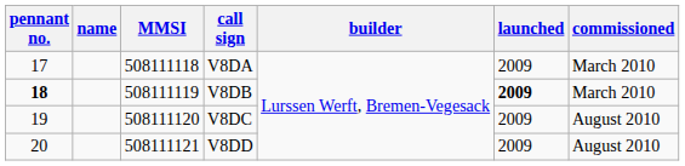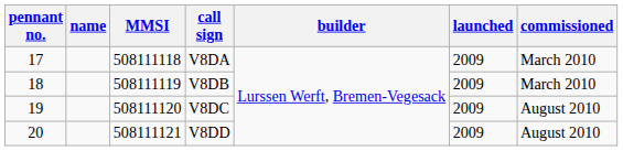V8DB | pennant no.: bold -> normal
V8DB | launched: bold -> normal
